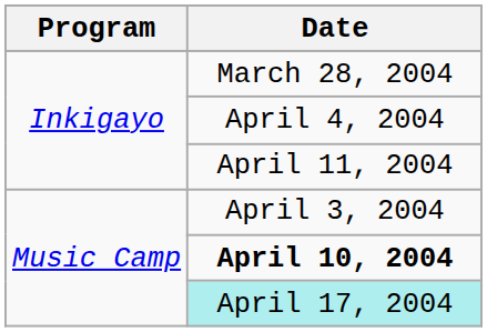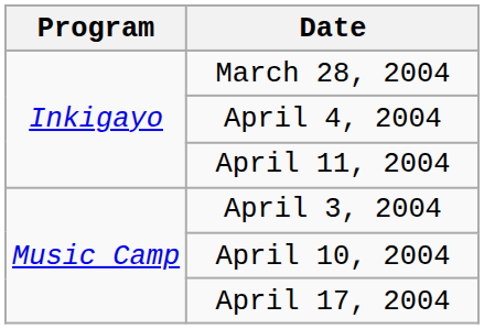April 10, 2004 | Date: bold -> normal
April 17, 2004 | Date: paleturquoise background -> no background
